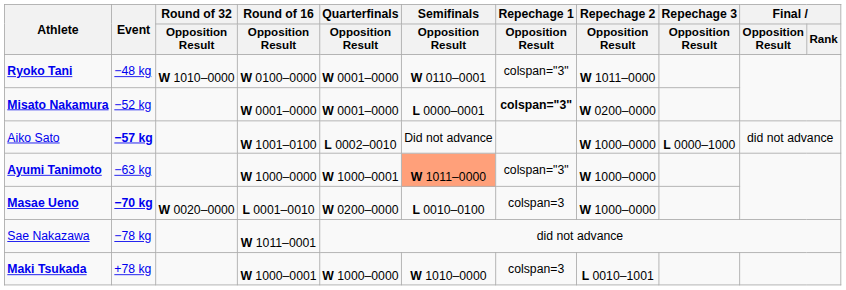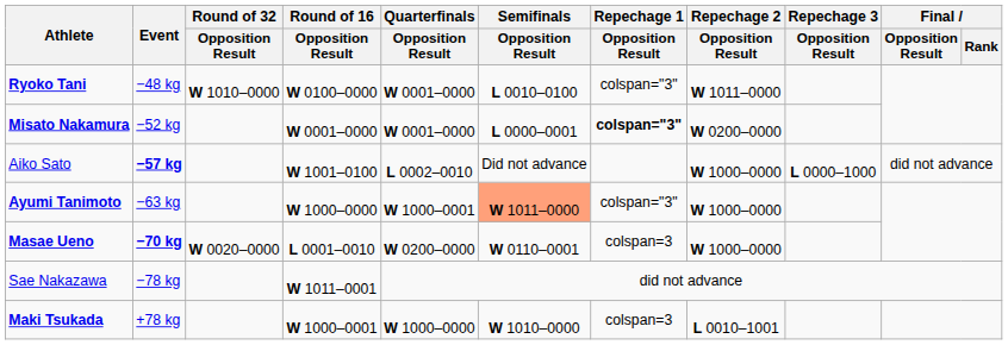Ryoko Tani | Semifinals / Opposition Result: W 0110–0001 -> L 0010–0100
Masae Ueno | Semifinals / Opposition Result: L 0010–0100 -> W 0110–0001
